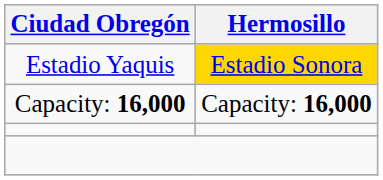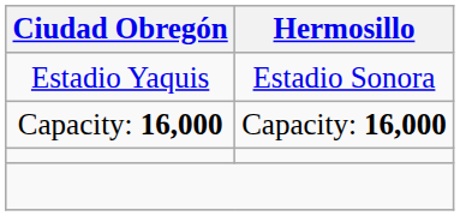row 2 | Hermosillo: gold background -> no background
